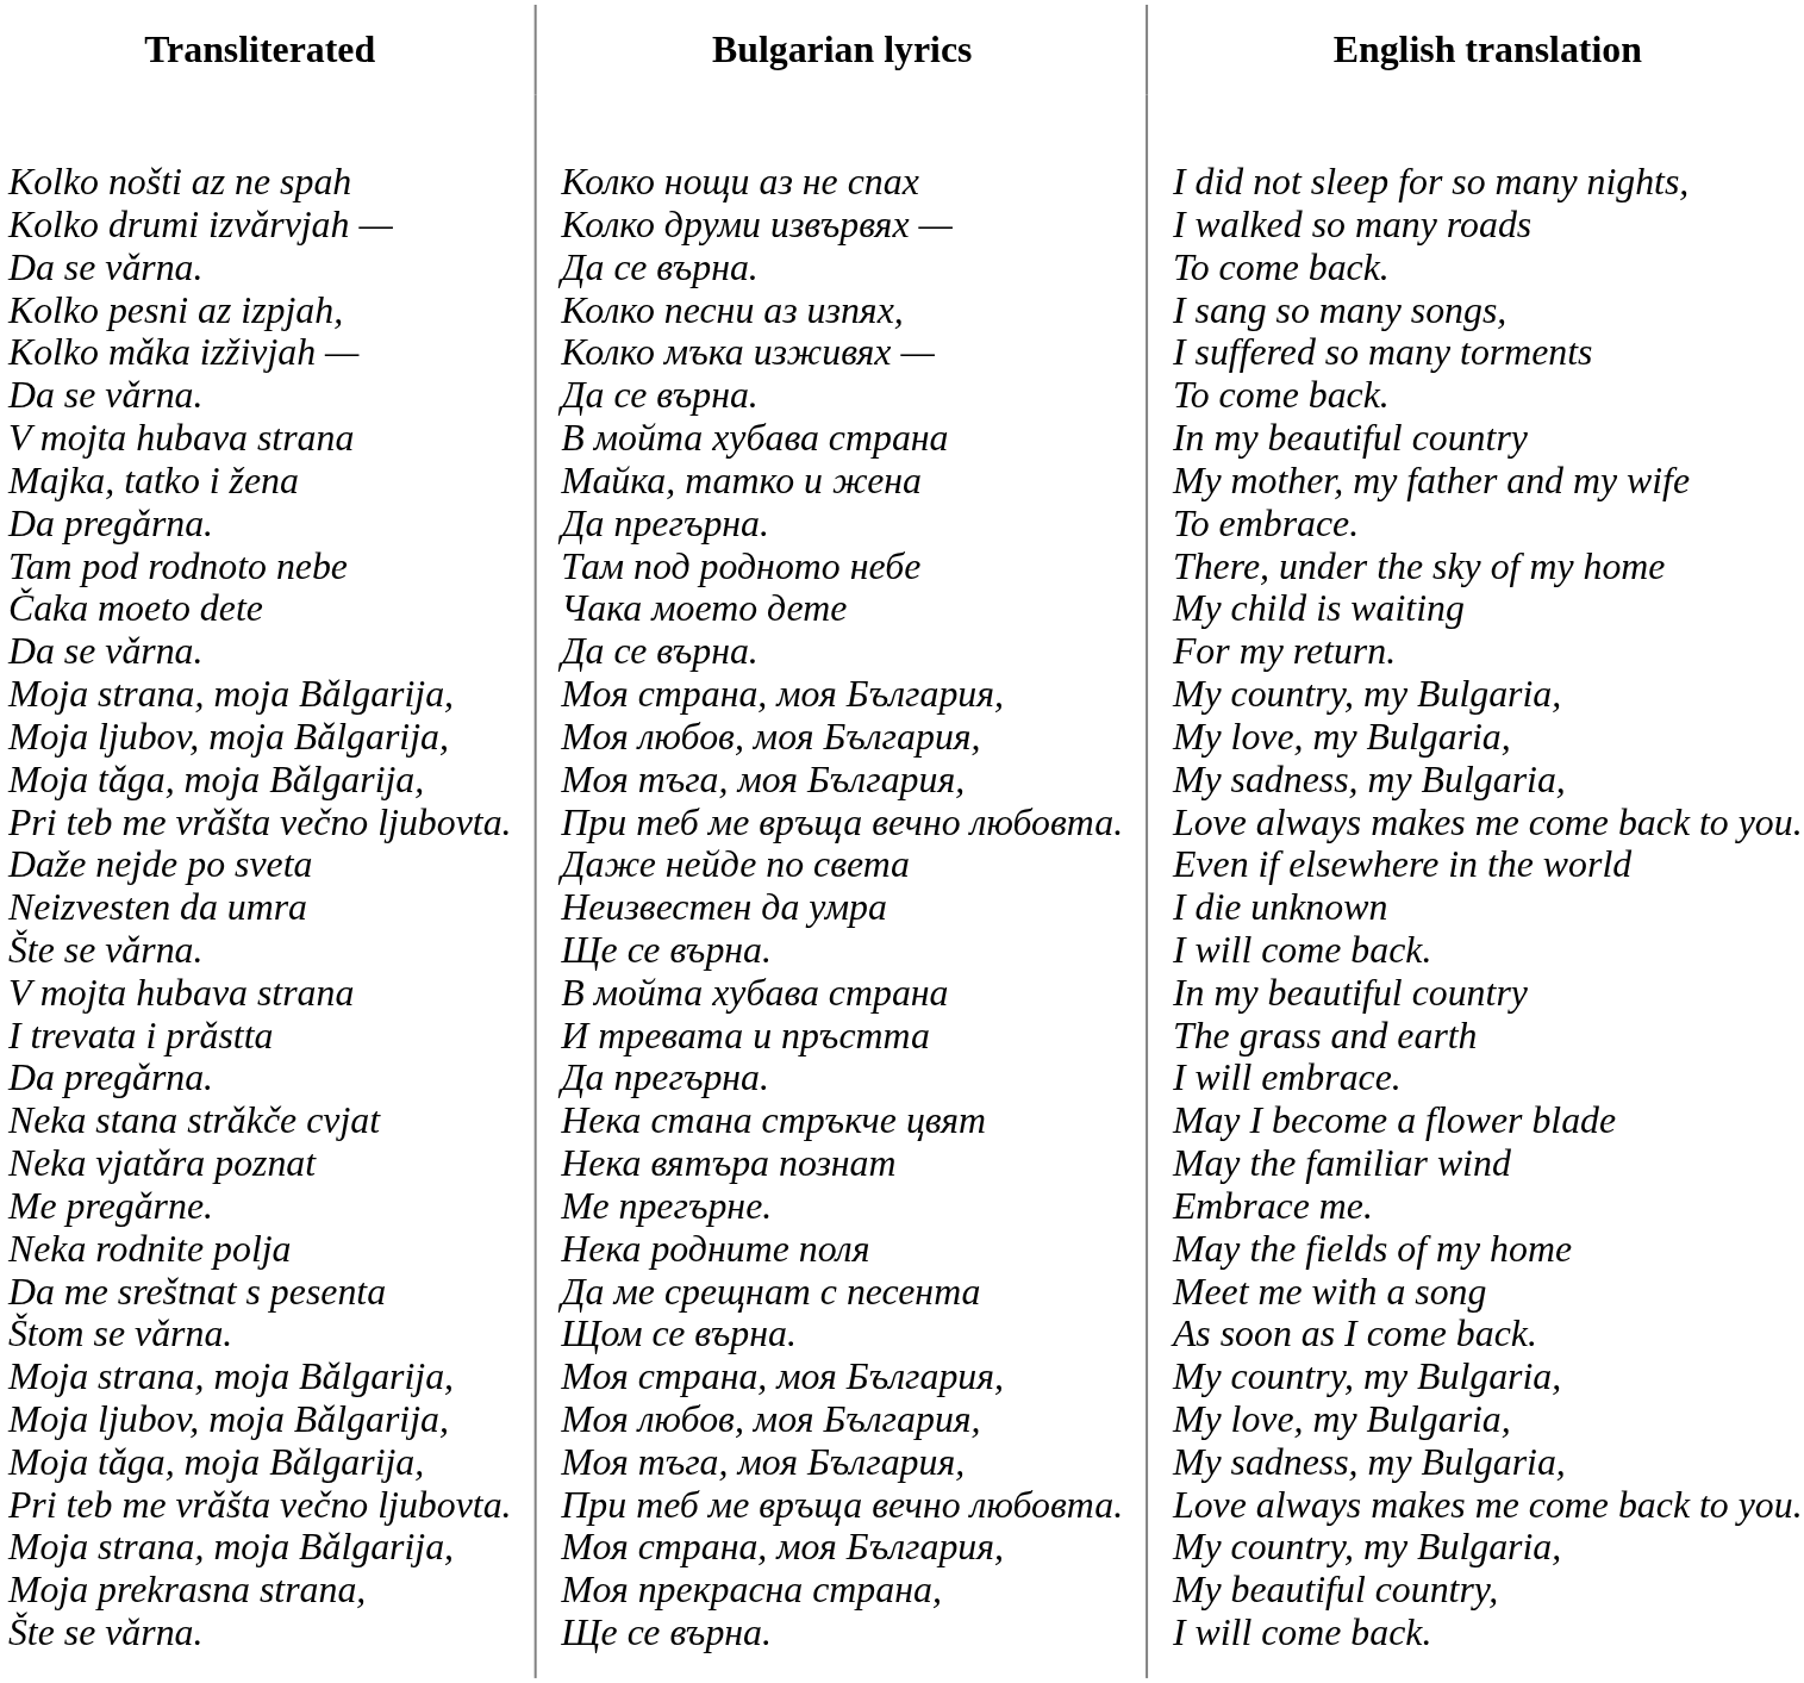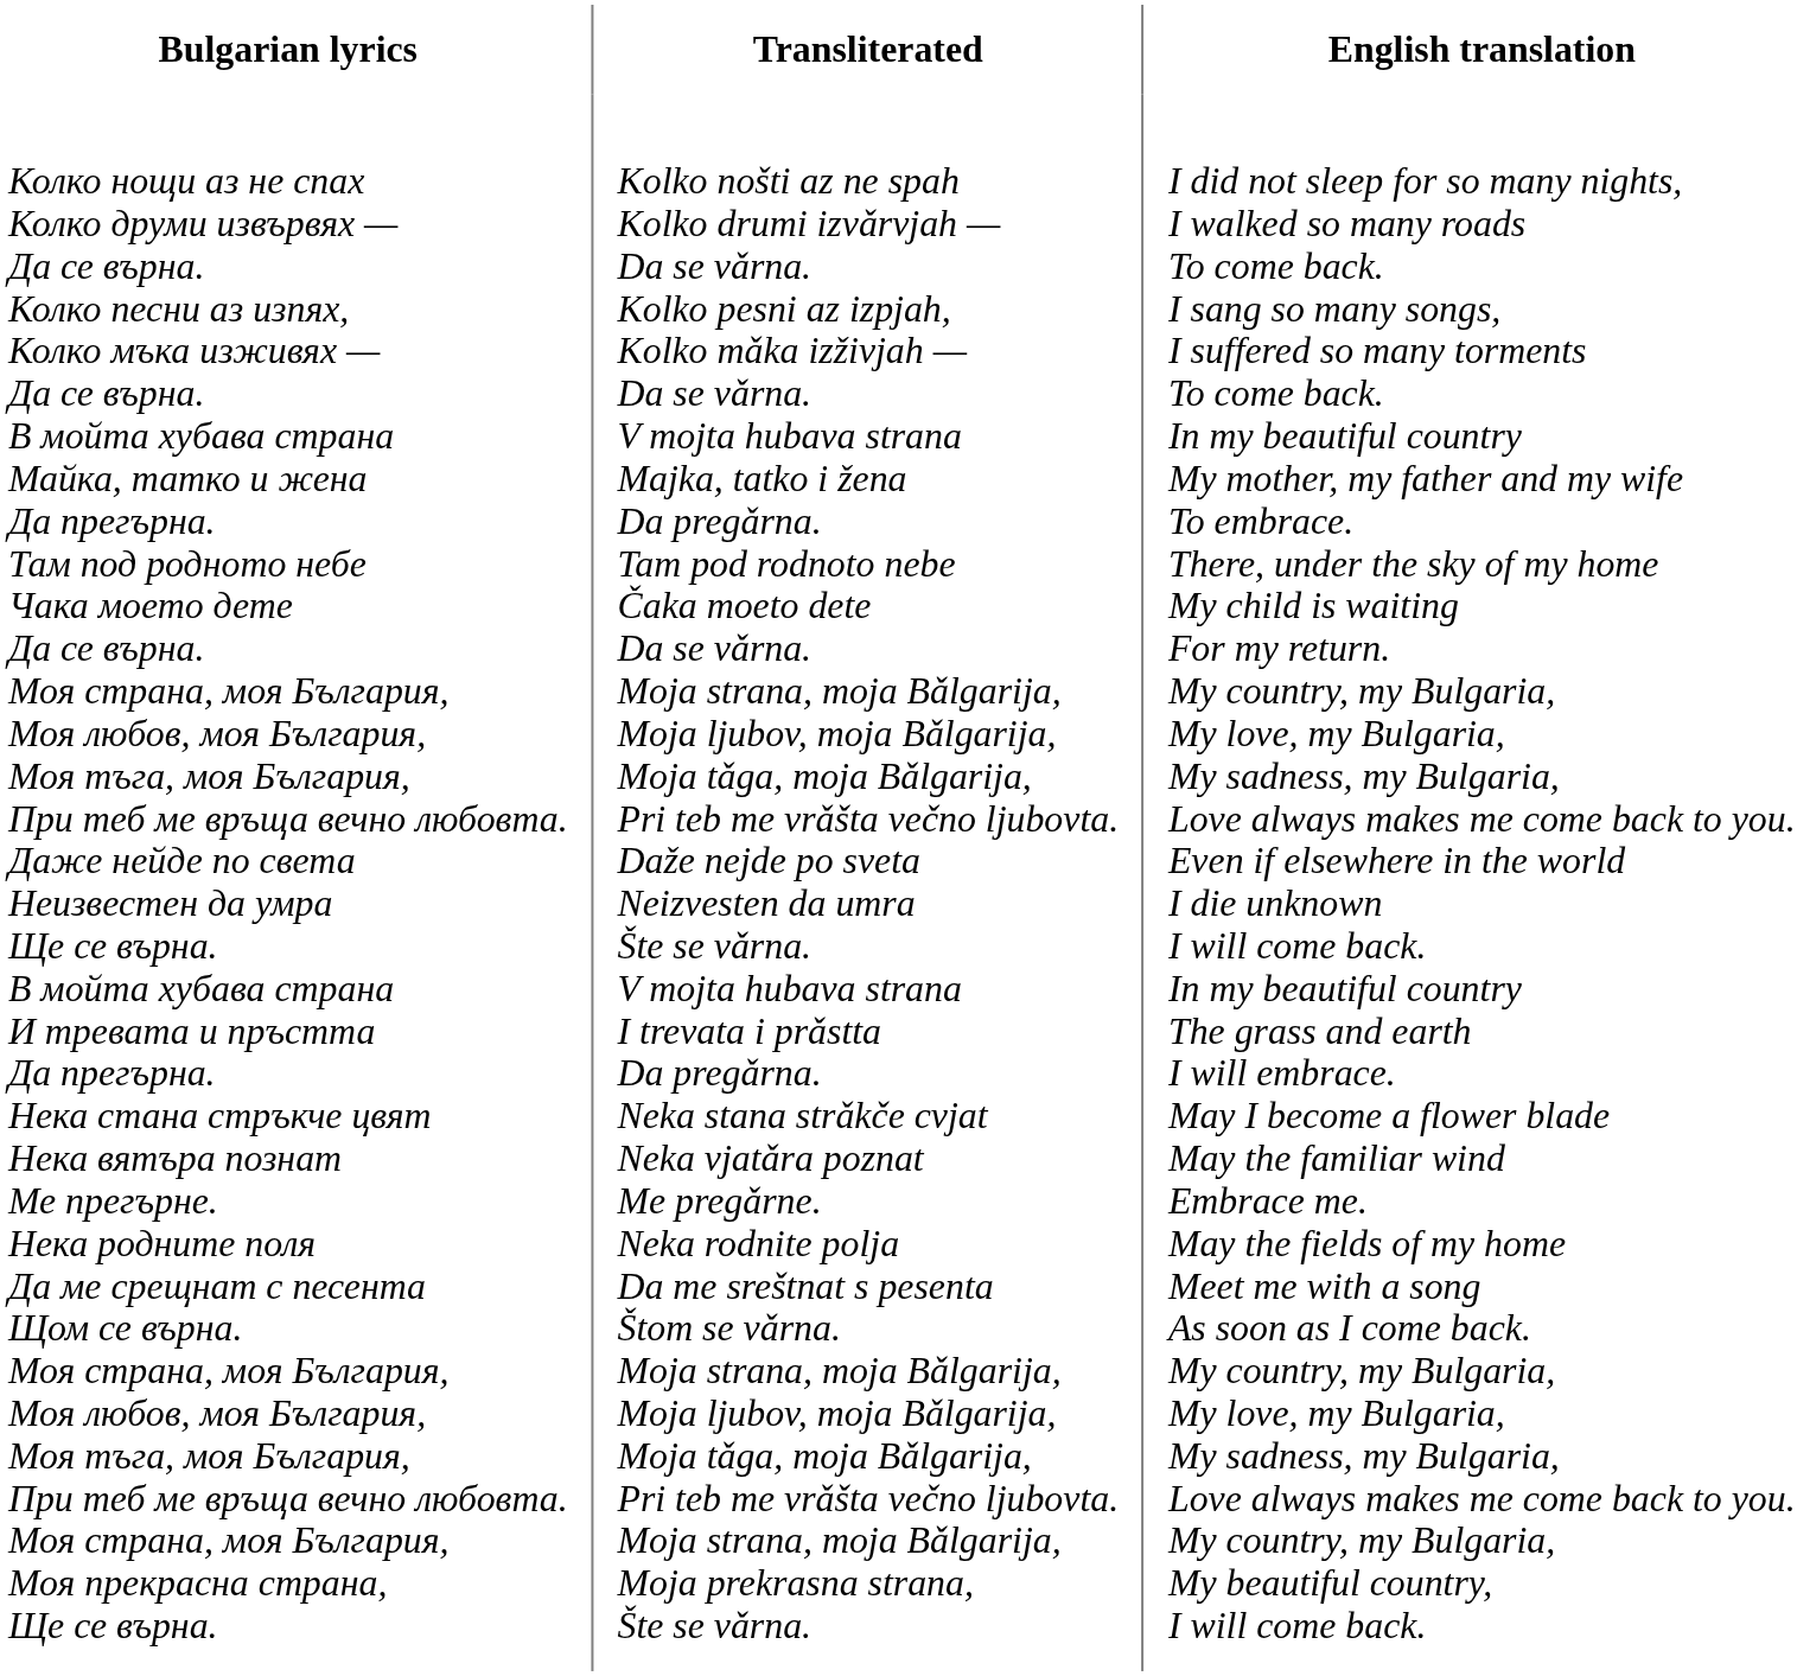columns swapped: Bulgarian lyrics <-> Transliterated
